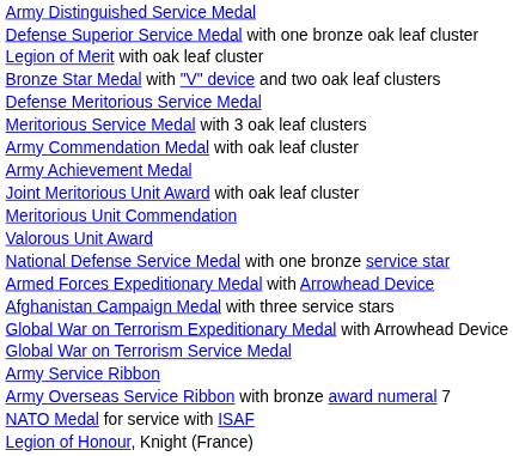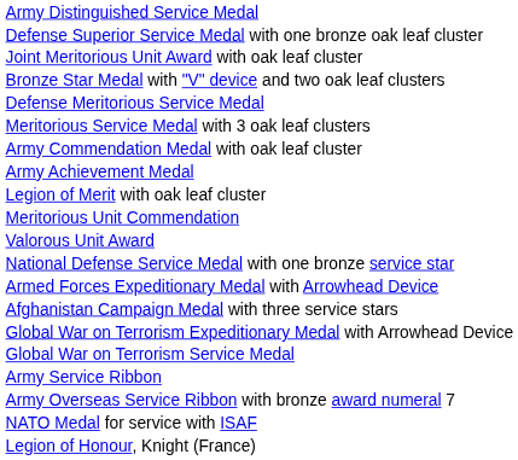row 3 | column 1: Legion of Merit with oak leaf cluster -> Joint Meritorious Unit Award with oak leaf cluster
row 9 | column 1: Joint Meritorious Unit Award with oak leaf cluster -> Legion of Merit with oak leaf cluster
